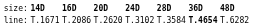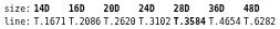line: | column 6: normal -> bold
line: | column 7: bold -> normal
